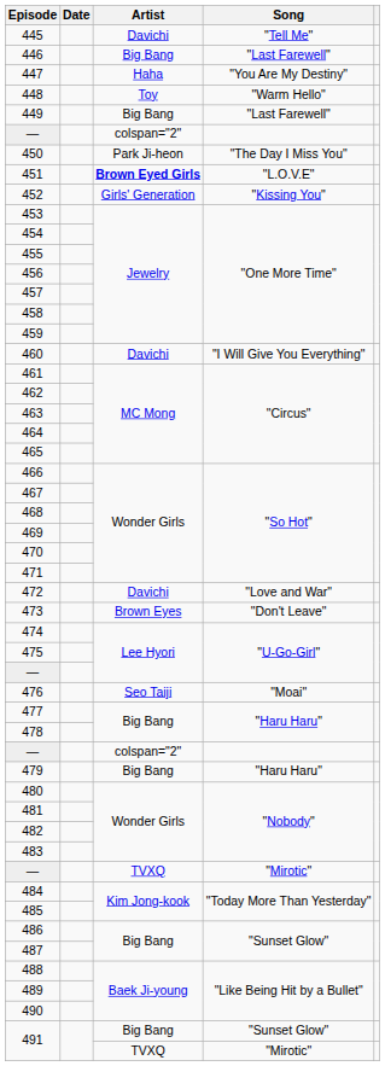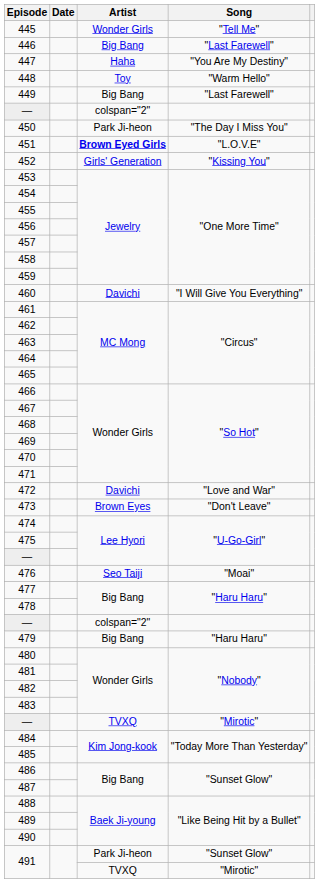445 | Artist: Davichi -> Wonder Girls
491 / "Sunset Glow" | Artist: Big Bang -> Park Ji-heon
